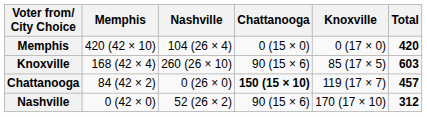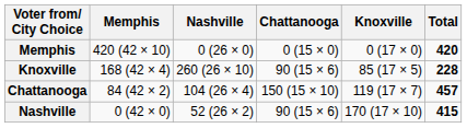row 2 | Nashville: 104 (26 × 4) -> 0 (26 × 0)
row 3 | Total: 603 -> 228
row 4 | Nashville: 0 (26 × 0) -> 104 (26 × 4)
row 4 | Chattanooga: bold -> normal
row 5 | Total: 312 -> 415
